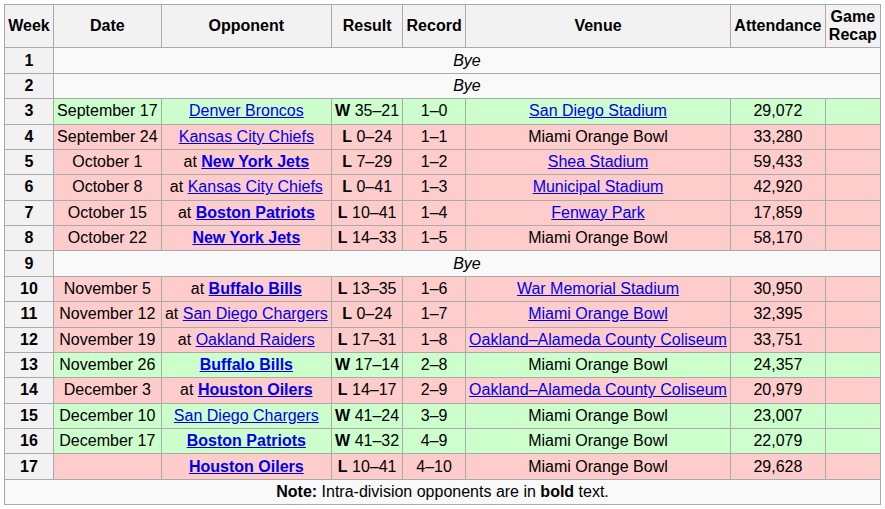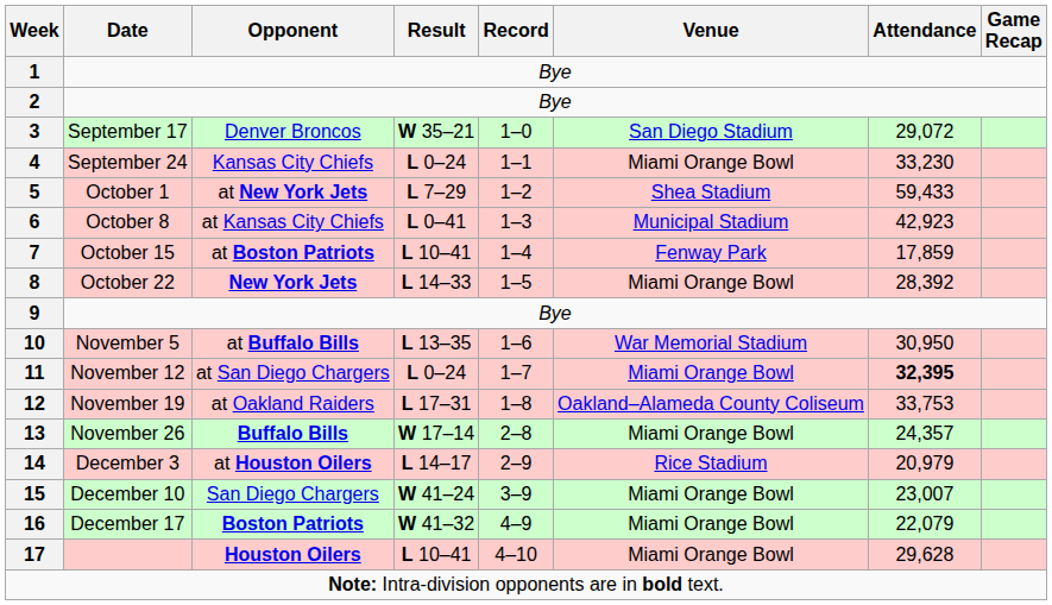4 | Attendance: 33,280 -> 33,230
6 | Attendance: 42,920 -> 42,923
8 | Attendance: 58,170 -> 28,392
11 | Attendance: normal -> bold
12 | Attendance: 33,751 -> 33,753
14 | Venue: Oakland–Alameda County Coliseum -> Rice Stadium
